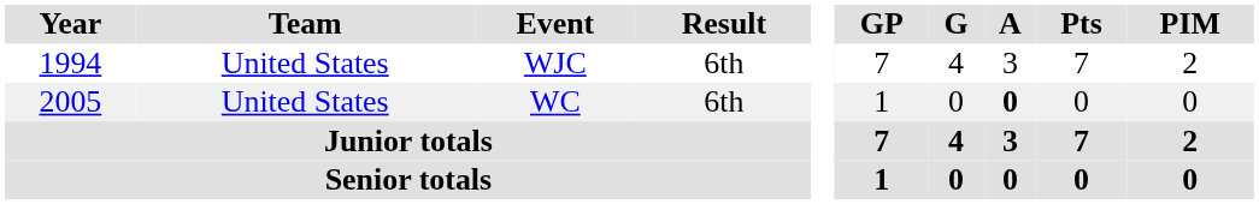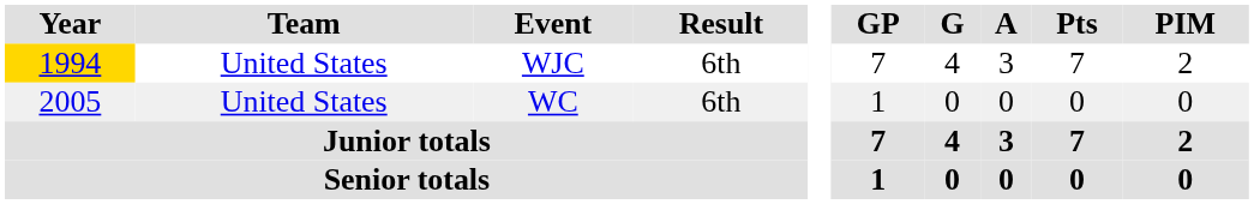WJC | Year: no background -> gold background
WC | A: bold -> normal
